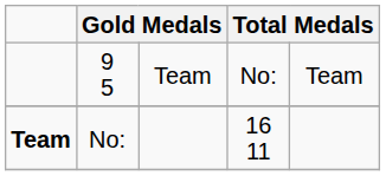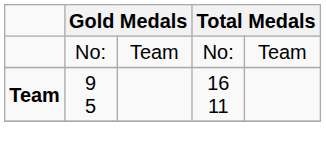row 2 | column 2: 9 5 -> No:
row 3 | column 2: No: -> 9 5
